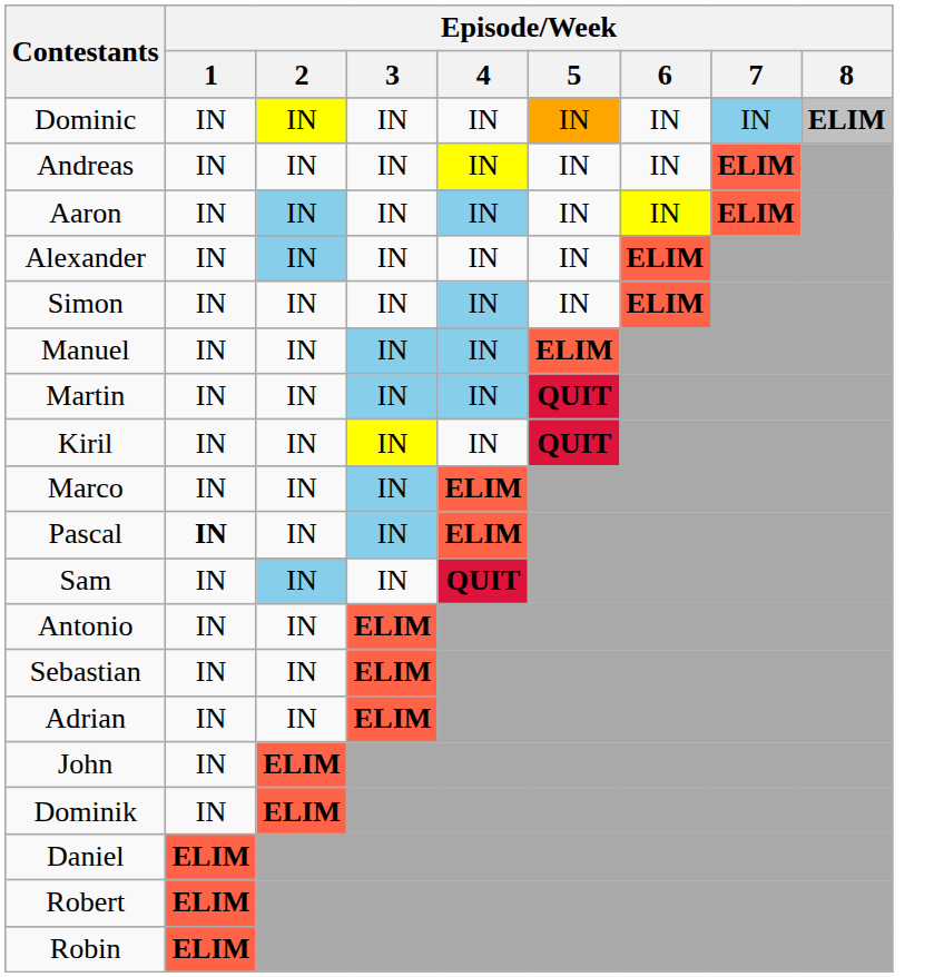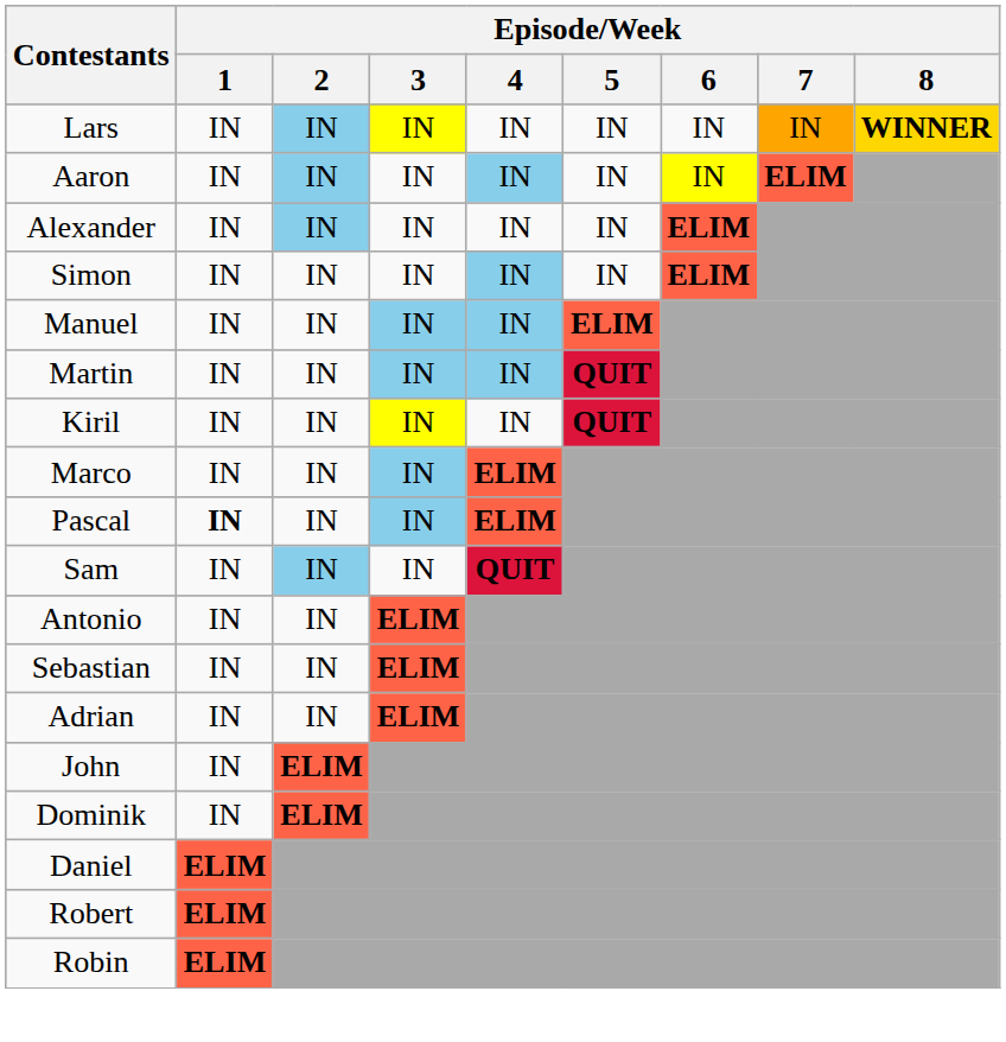+ row: Lars | IN | IN | IN | IN | IN | IN | IN | WINNER
- row: Dominic | IN | IN | IN | IN | IN | IN | IN | ELIM
- row: Andreas | IN | IN | IN | IN | IN | IN | ELIM
